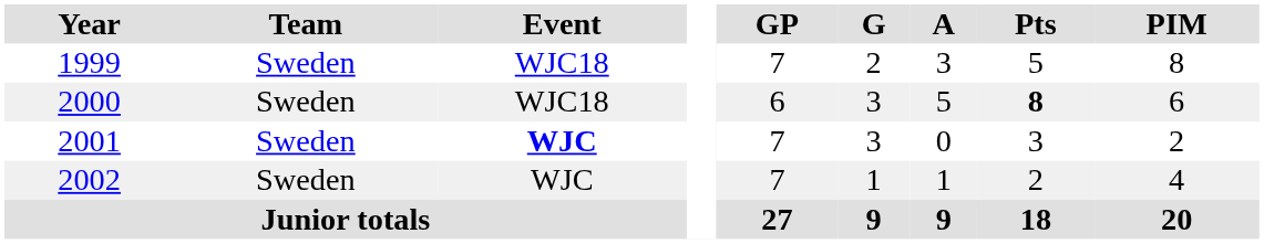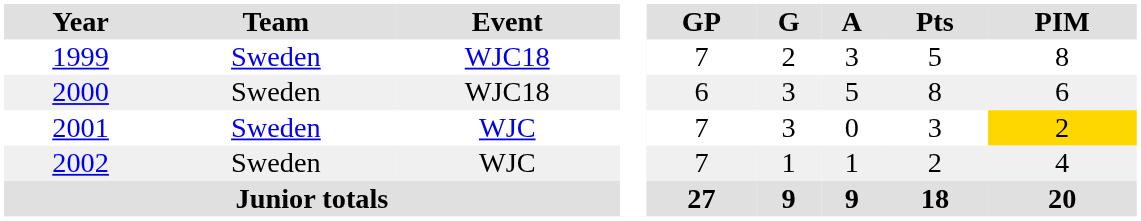2000 | Pts: bold -> normal
2001 | Event: bold -> normal
2001 | PIM: no background -> gold background
